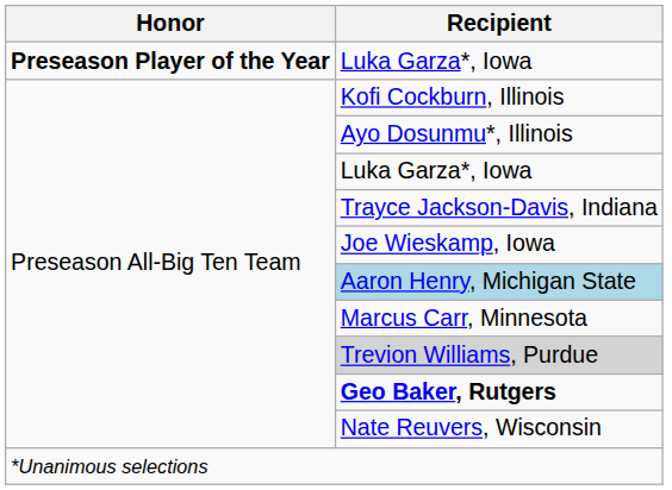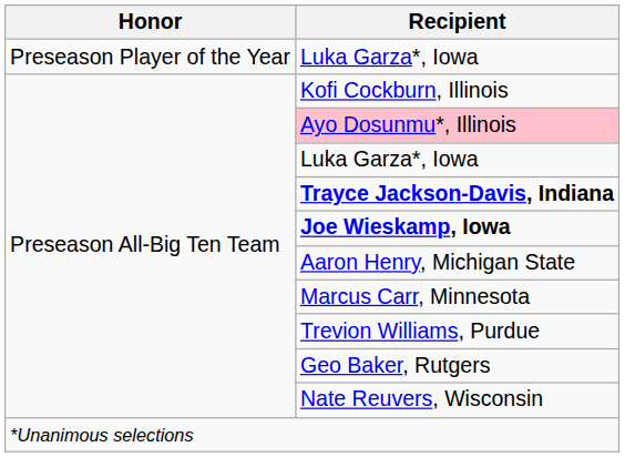Preseason Player of the Year / Luka Garza*, Iowa | Honor: bold -> normal
Ayo Dosunmu*, Illinois | Recipient: no background -> pink background
Trayce Jackson-Davis, Indiana | Recipient: normal -> bold
Joe Wieskamp, Iowa | Recipient: normal -> bold
Aaron Henry, Michigan State | Recipient: lightblue background -> no background
Trevion Williams, Purdue | Recipient: lightgrey background -> no background
Geo Baker, Rutgers | Recipient: bold -> normal
